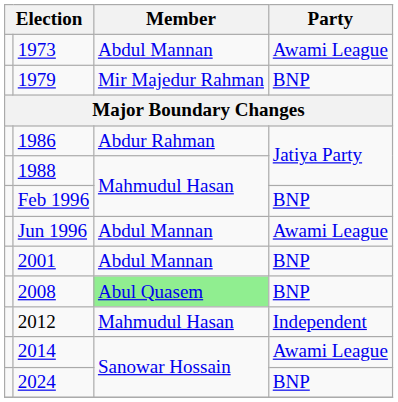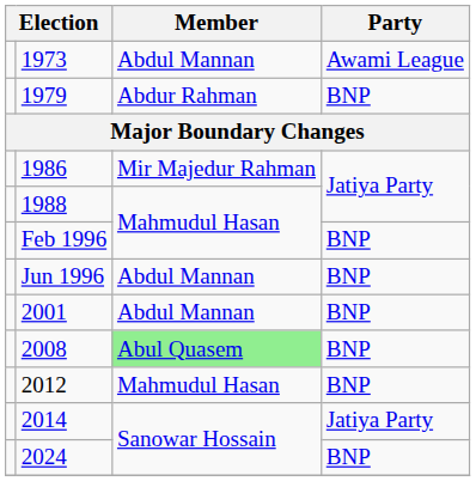1979 | Member: Mir Majedur Rahman -> Abdur Rahman
1986 | Member: Abdur Rahman -> Mir Majedur Rahman
Jun 1996 | Party: Awami League -> BNP
2012 | Party: Independent -> BNP
2014 | Party: Awami League -> Jatiya Party
